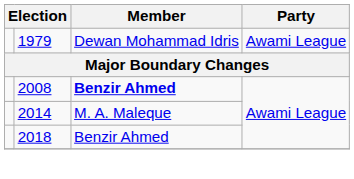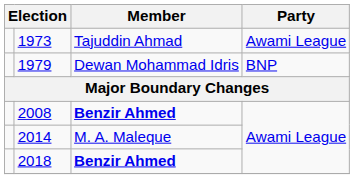+ row: 1973 | Tajuddin Ahmad | Awami League
1979 | Party: Awami League -> BNP
2018 | Member: normal -> bold
